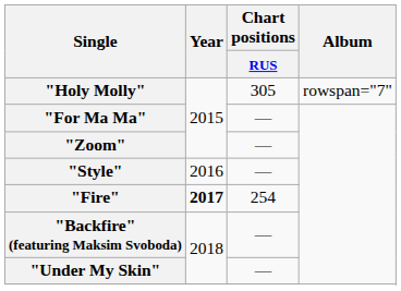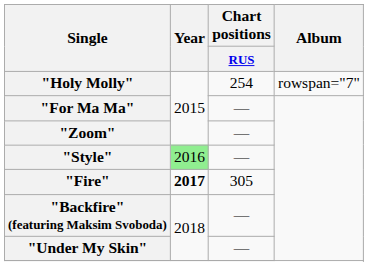"Holy Molly" | Chart positions / RUS: 305 -> 254
"Style" | Year: no background -> lightgreen background
"Fire" | Chart positions / RUS: 254 -> 305
